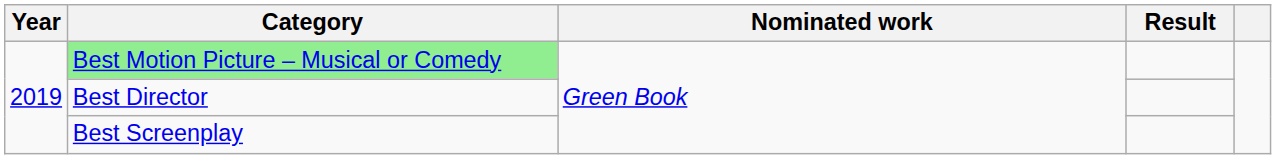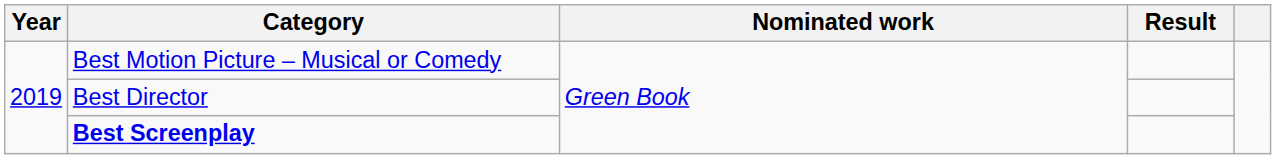Best Motion Picture – Musical or Comedy | Category: lightgreen background -> no background
Best Screenplay | Category: normal -> bold
